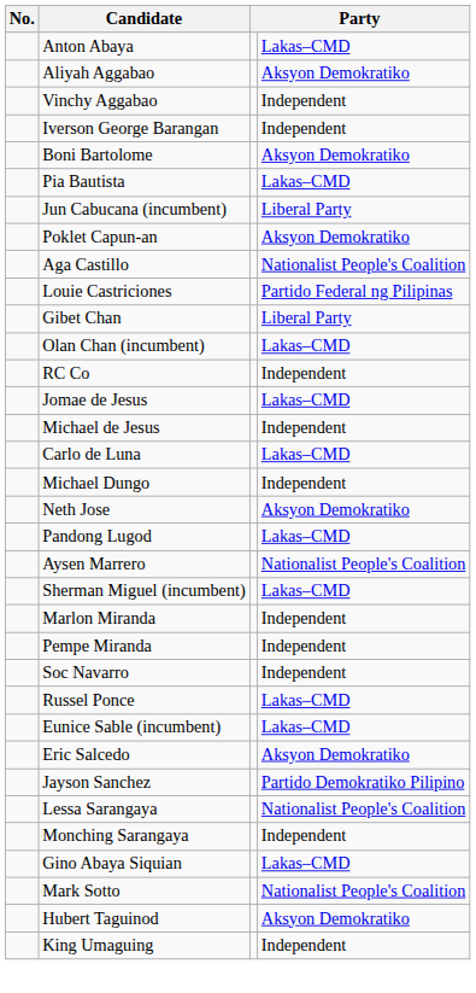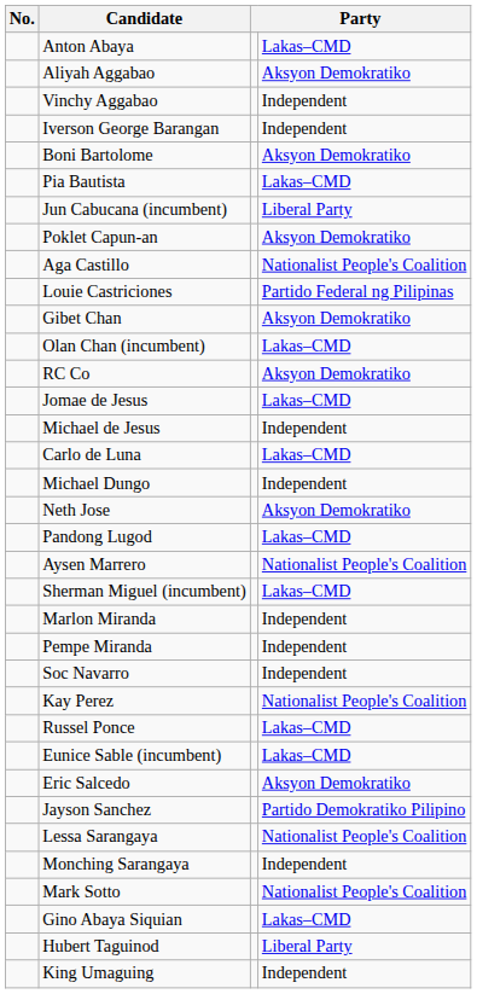Gibet Chan | column 4: Liberal Party -> Aksyon Demokratiko
RC Co | column 4: Independent -> Aksyon Demokratiko
+ row: Kay Perez | Nationalist People's Coalition
rows swapped: Gino Abaya Siquian <-> Mark Sotto
Hubert Taguinod | column 4: Aksyon Demokratiko -> Liberal Party
